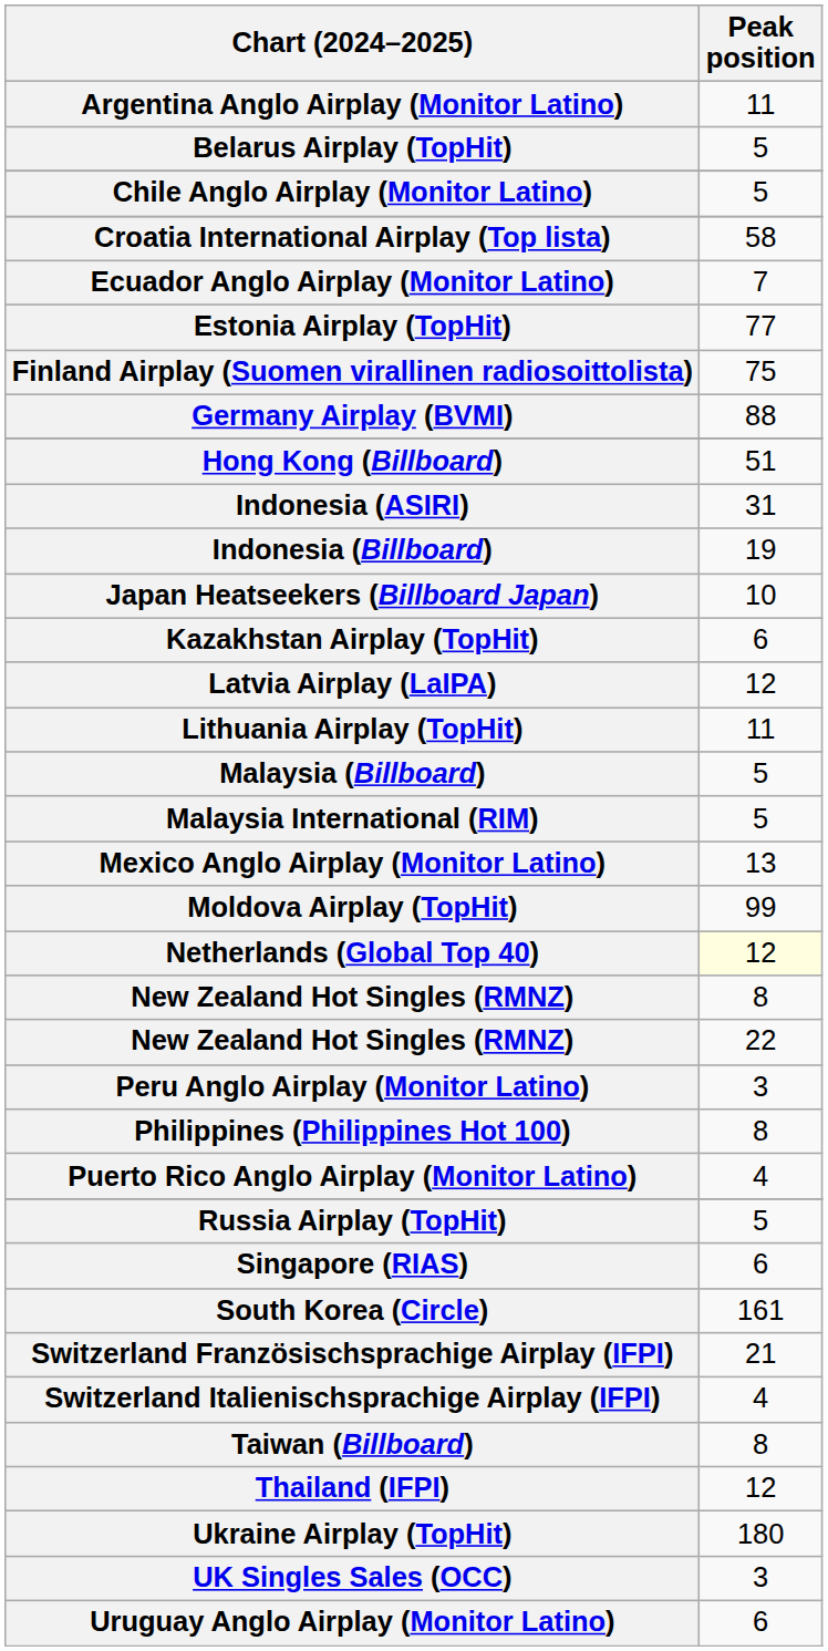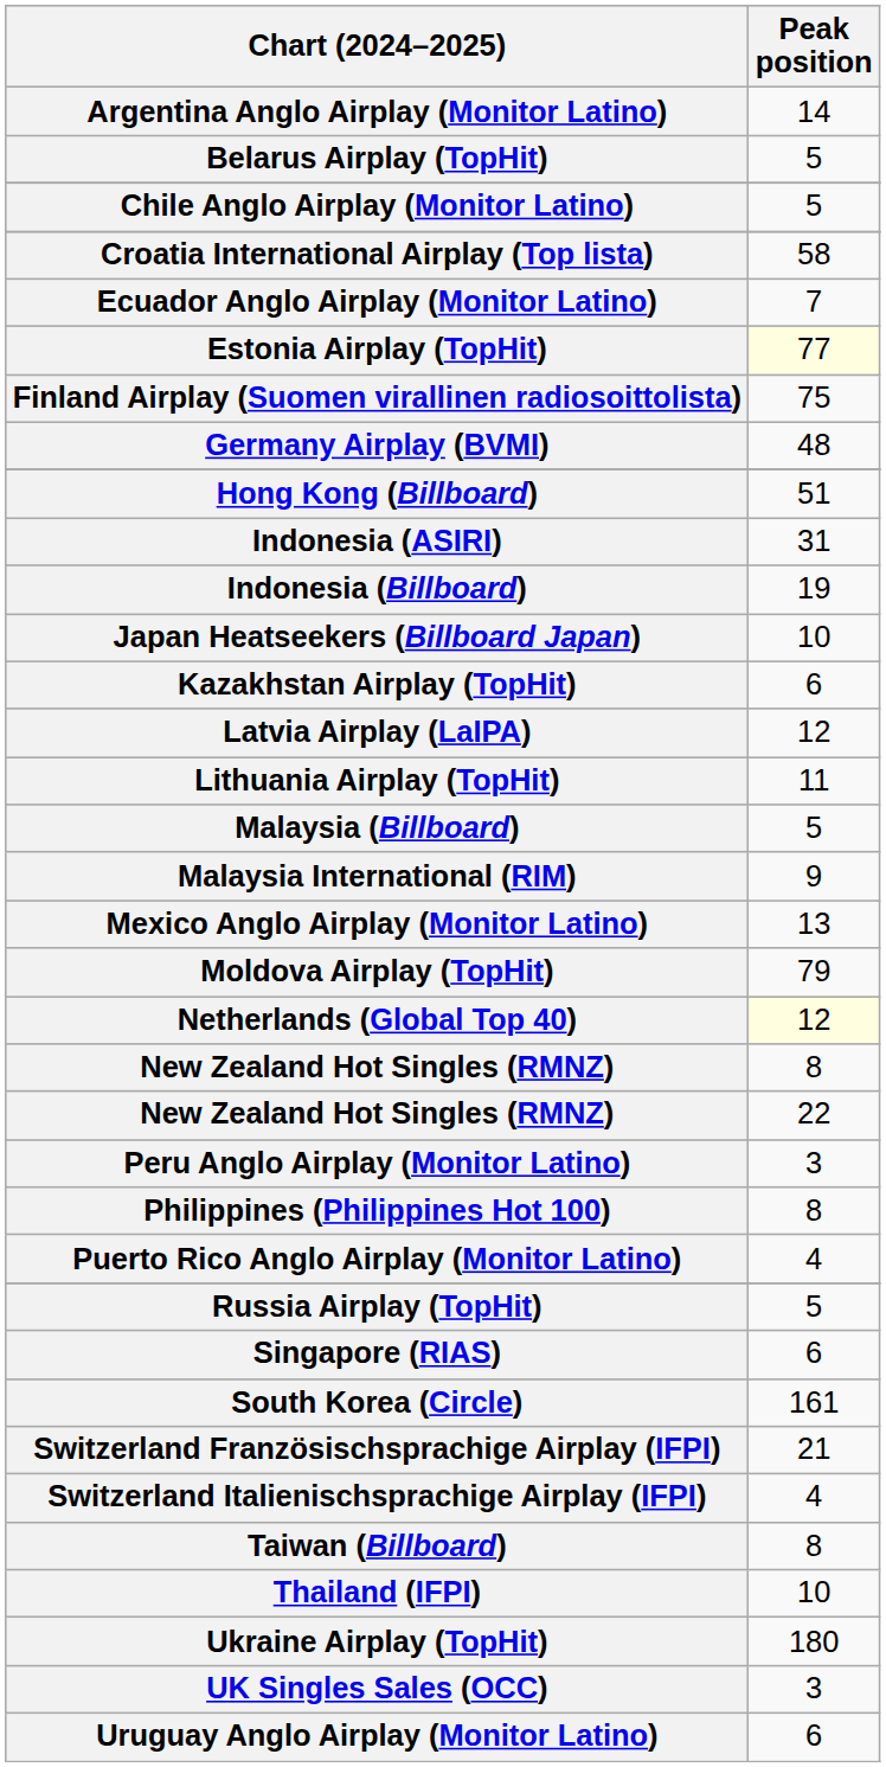row 2 | Peak position: 11 -> 14
row 7 | Peak position: no background -> lightyellow background
row 9 | Peak position: 88 -> 48
row 18 | Peak position: 5 -> 9
row 20 | Peak position: 99 -> 79
row 33 | Peak position: 12 -> 10
